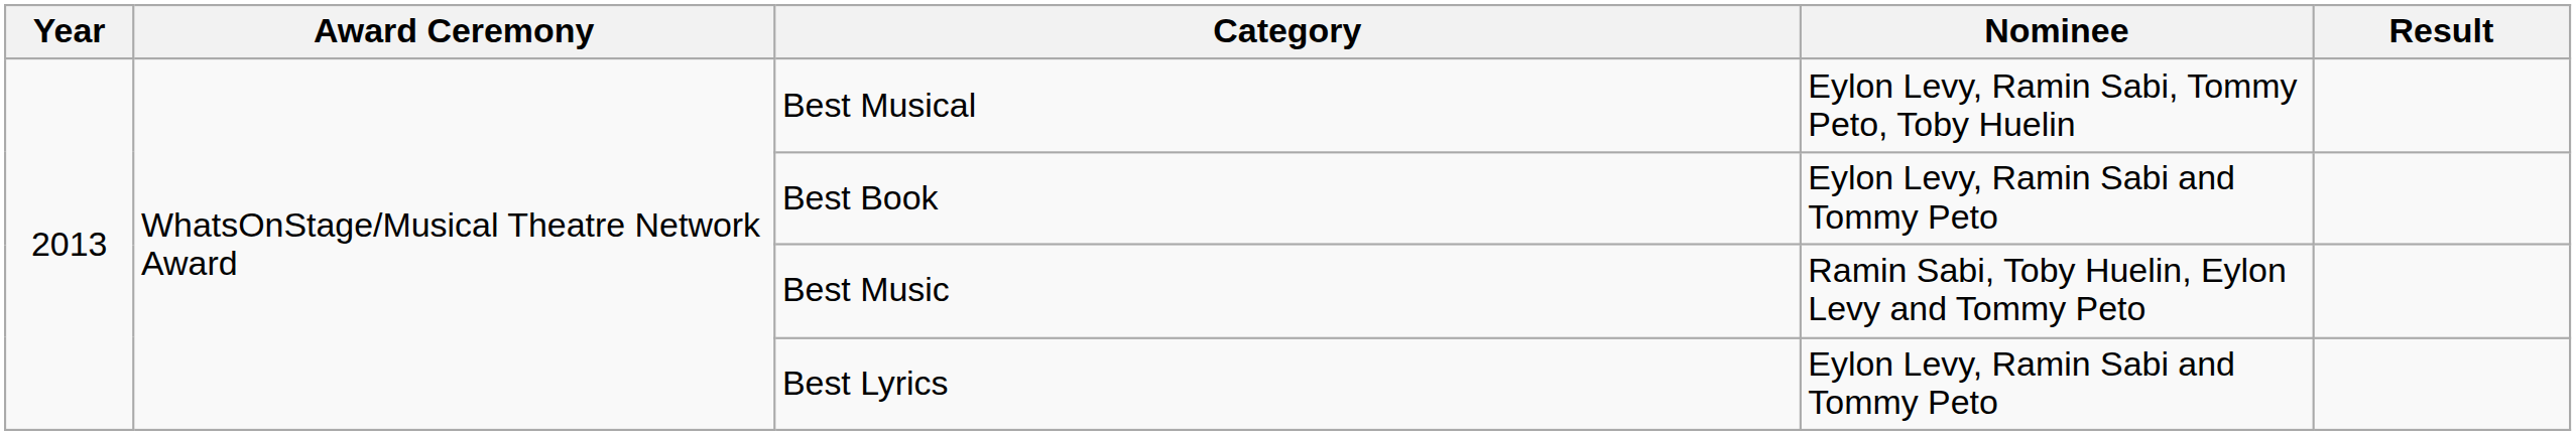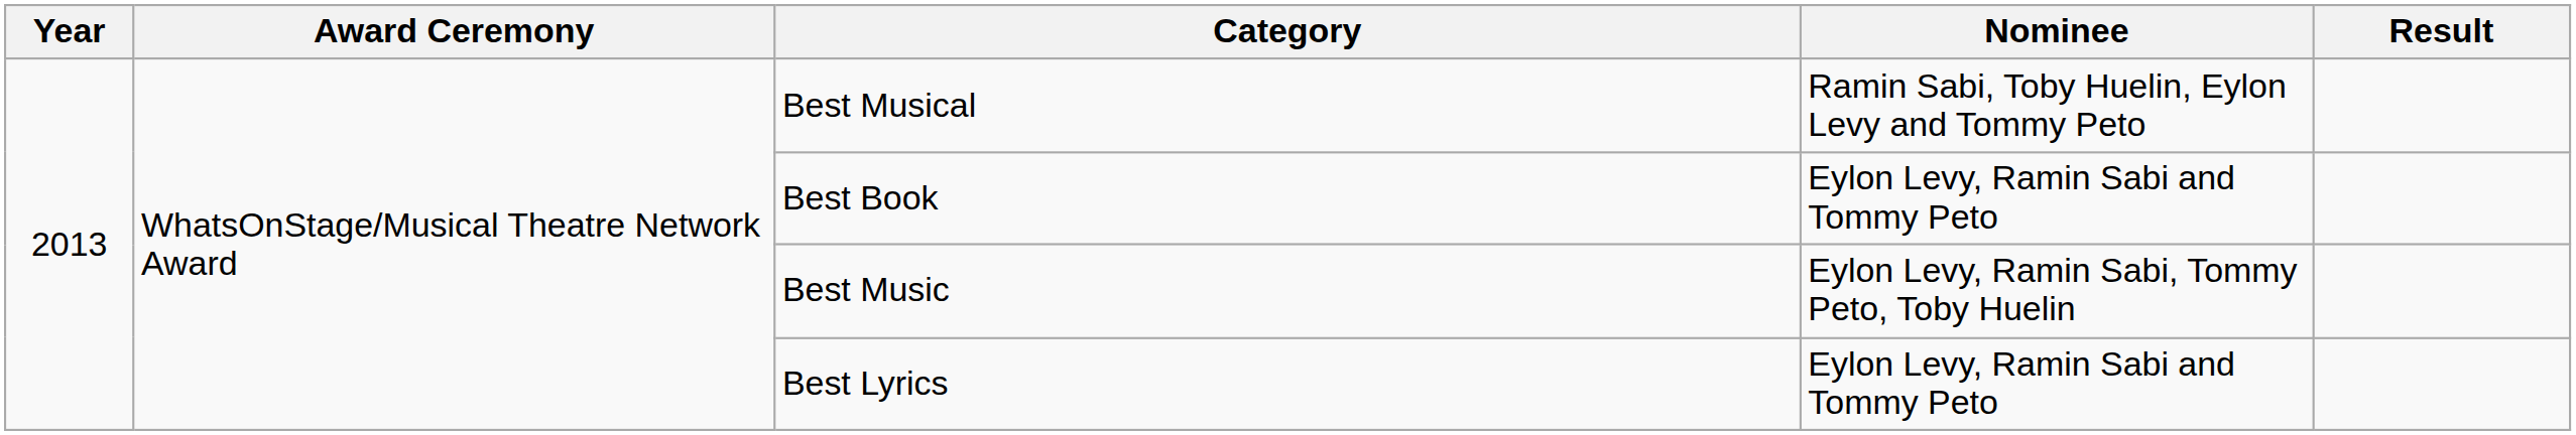Best Musical | Nominee: Eylon Levy, Ramin Sabi, Tommy Peto, Toby Huelin -> Ramin Sabi, Toby Huelin, Eylon Levy and Tommy Peto
Best Music | Nominee: Ramin Sabi, Toby Huelin, Eylon Levy and Tommy Peto -> Eylon Levy, Ramin Sabi, Tommy Peto, Toby Huelin
